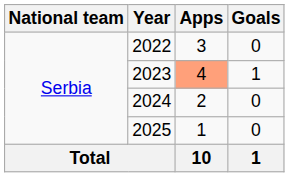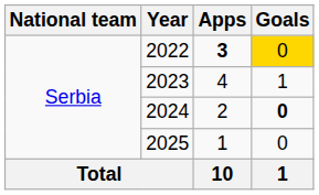2022 | Apps: normal -> bold
2022 | Goals: no background -> gold background
2023 | Apps: lightsalmon background -> no background
2024 | Goals: normal -> bold
